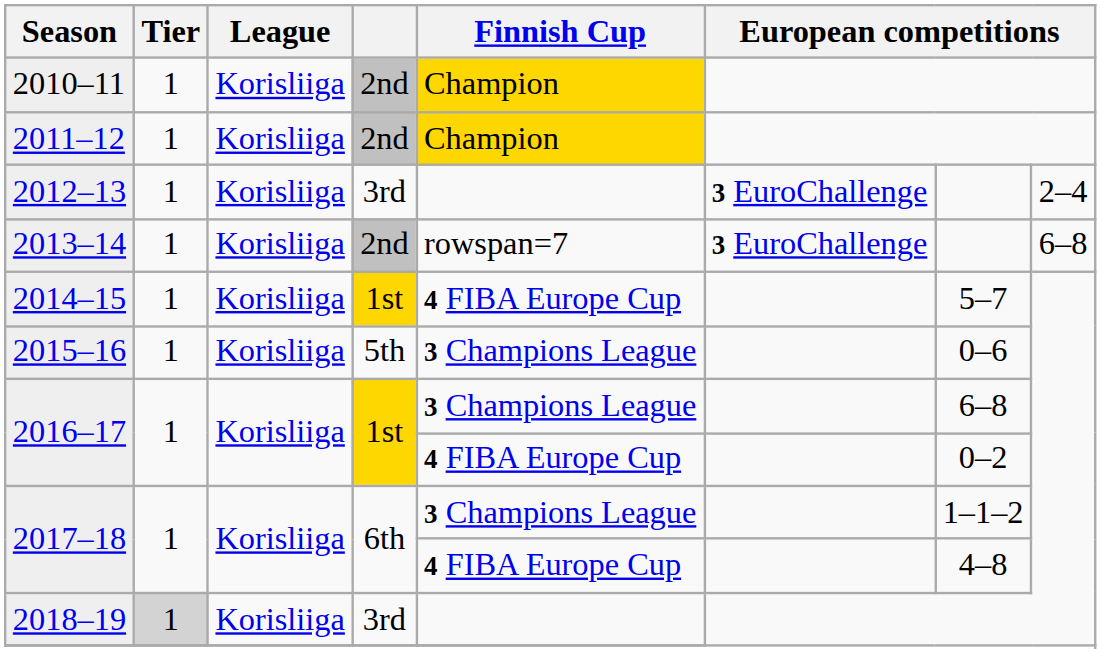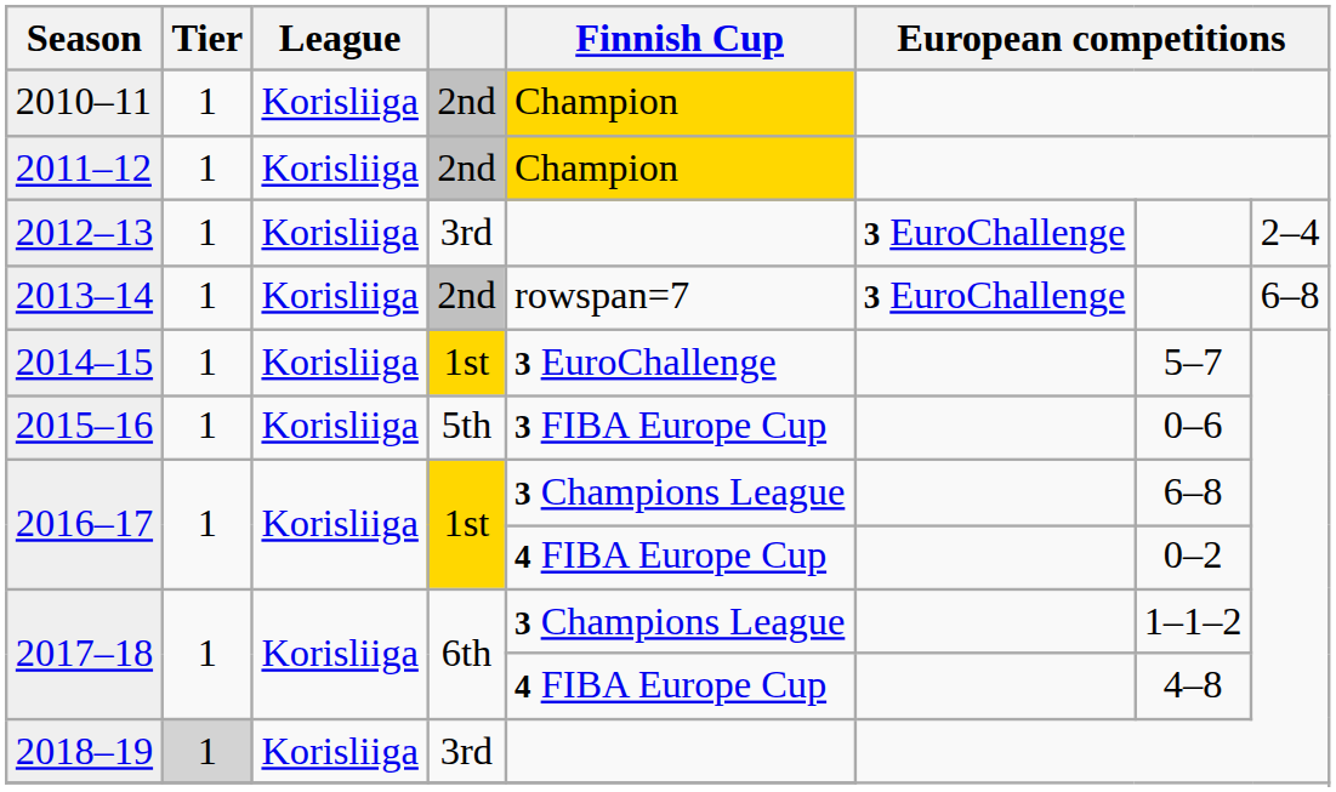2014–15 | Finnish Cup: 4 FIBA Europe Cup -> 3 EuroChallenge
2015–16 | Finnish Cup: 3 Champions League -> 3 FIBA Europe Cup
